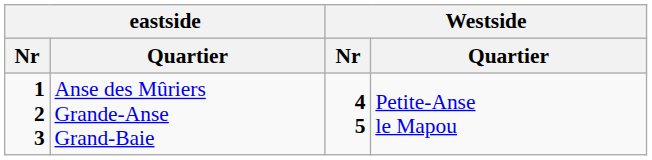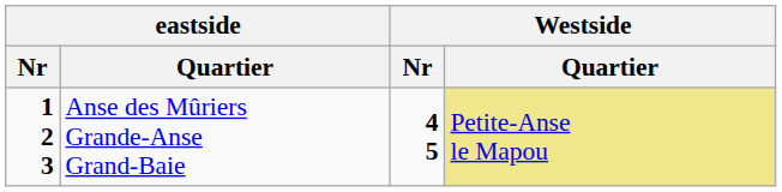Anse des Mûriers Grande-Anse Grand-Baie | Westside / Quartier: no background -> khaki background
